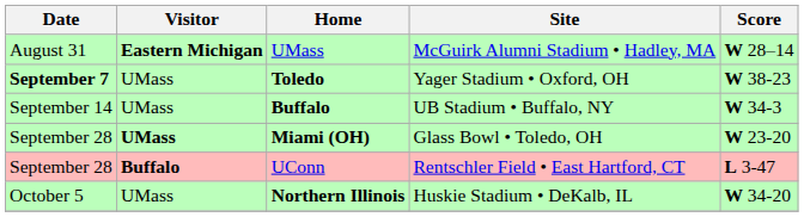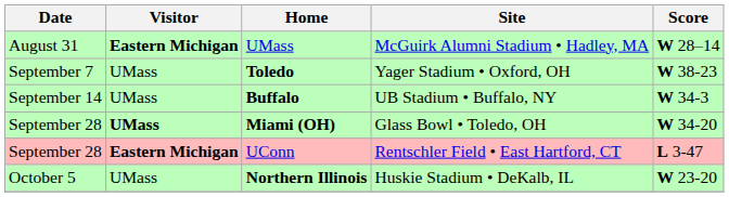Toledo | Date: bold -> normal
Miami (OH) | Score: W 23-20 -> W 34-20
UConn | Visitor: Buffalo -> Eastern Michigan
Northern Illinois | Score: W 34-20 -> W 23-20
